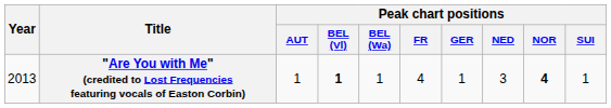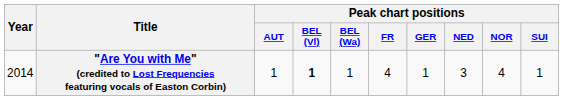row 3 | Year: 2013 -> 2014
row 3 | Peak chart positions / NOR: bold -> normal
